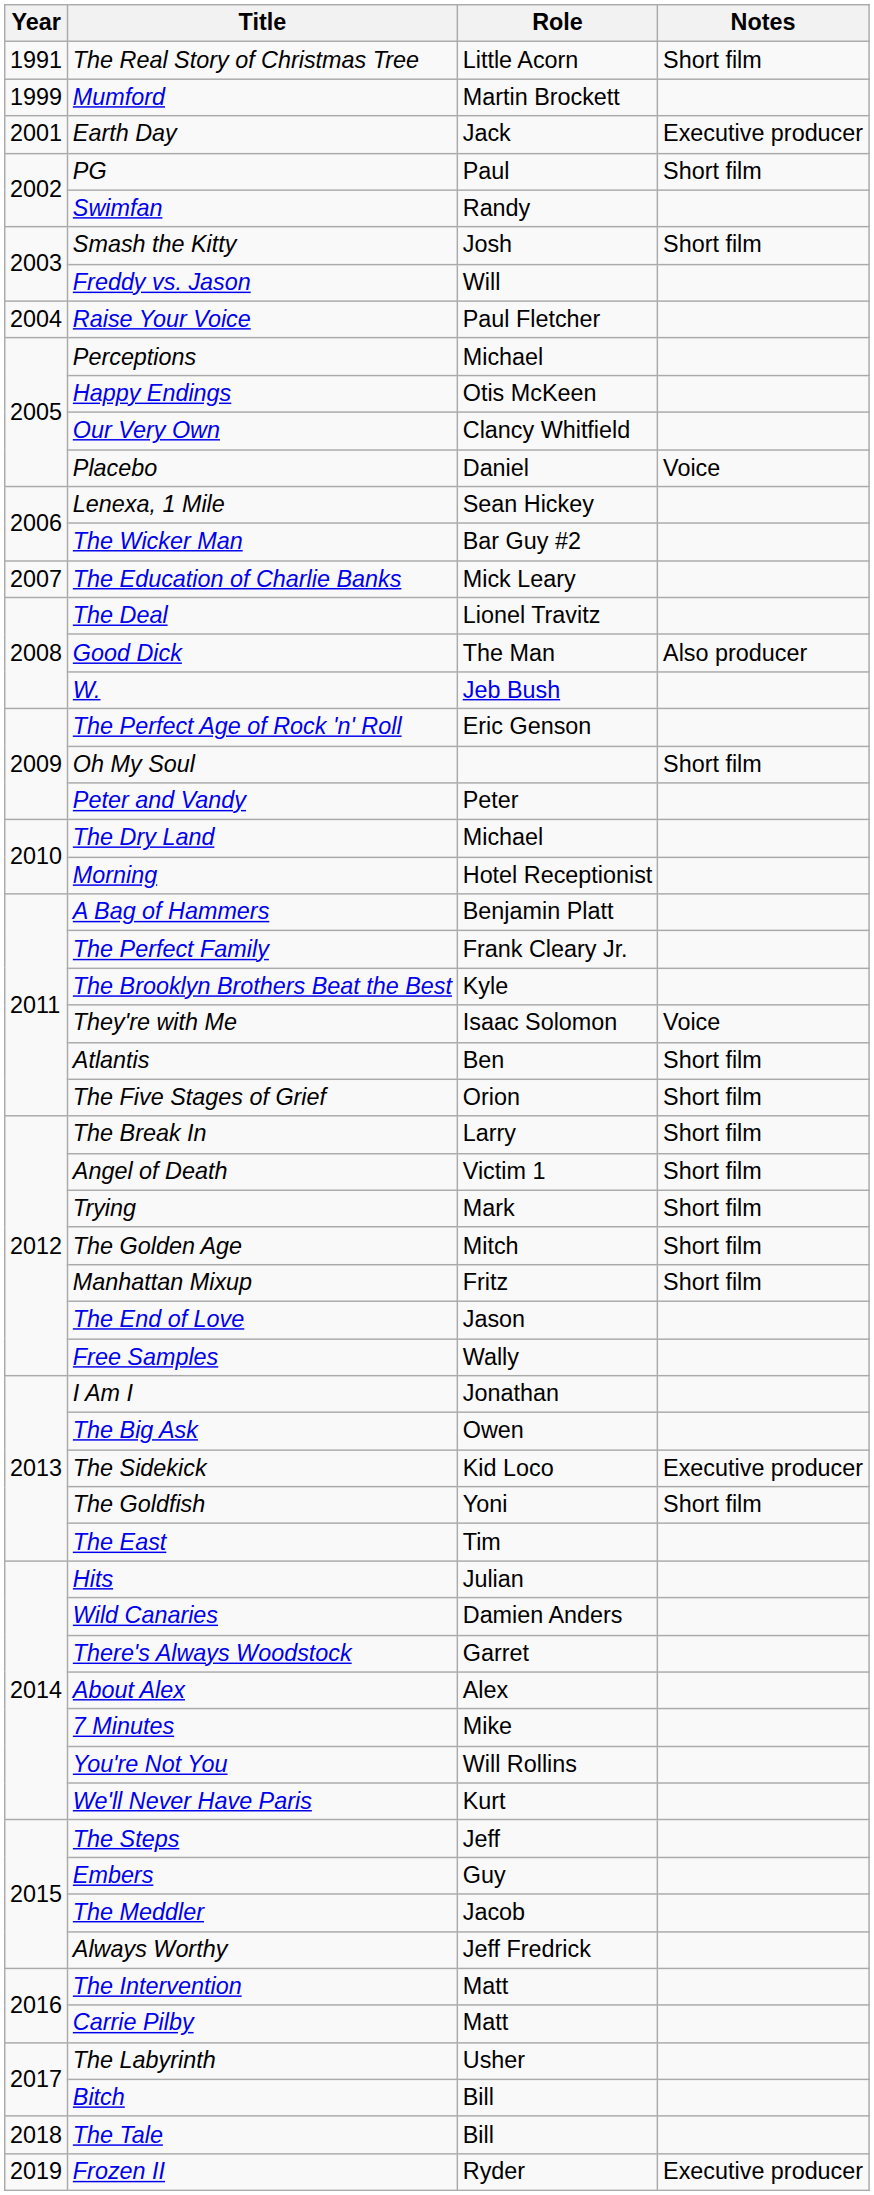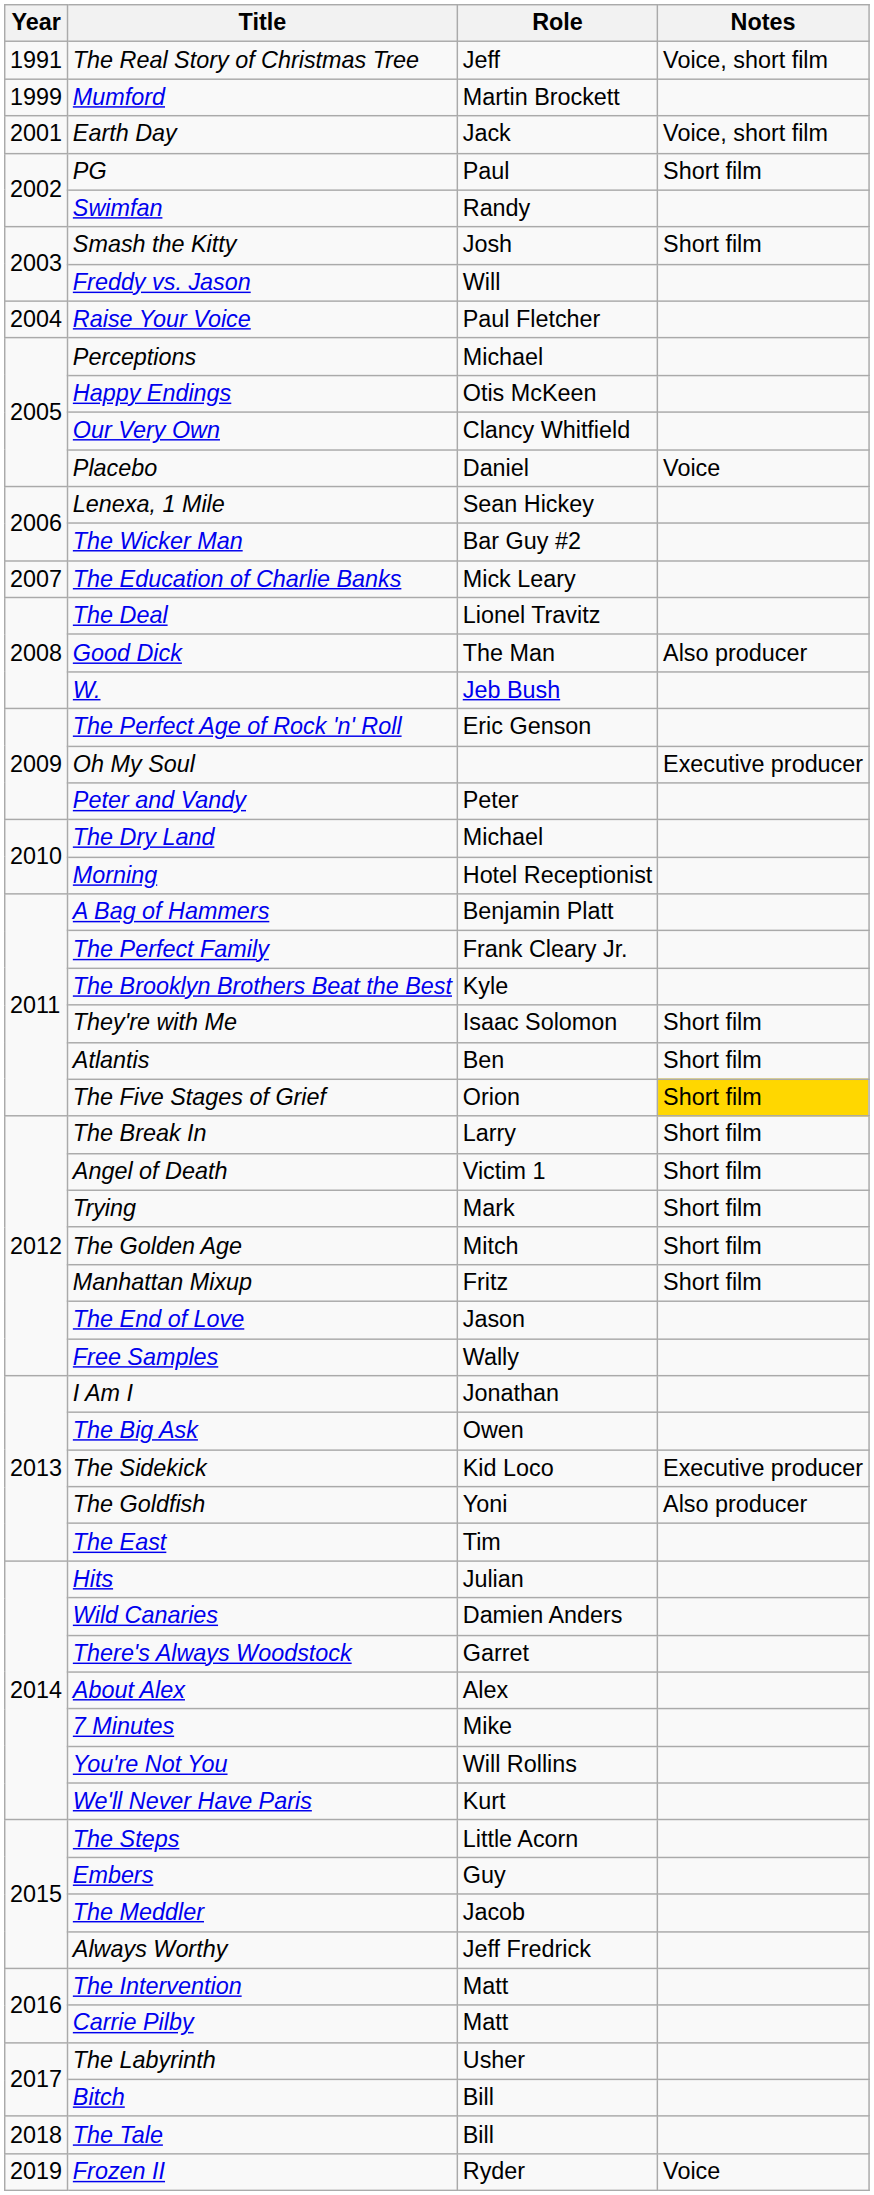The Real Story of Christmas Tree | Role: Little Acorn -> Jeff
The Real Story of Christmas Tree | Notes: Short film -> Voice, short film
Earth Day | Notes: Executive producer -> Voice, short film
Oh My Soul | Notes: Short film -> Executive producer
They're with Me | Notes: Voice -> Short film
The Five Stages of Grief | Notes: no background -> gold background
The Goldfish | Notes: Short film -> Also producer
The Steps | Role: Jeff -> Little Acorn
Frozen II | Notes: Executive producer -> Voice
